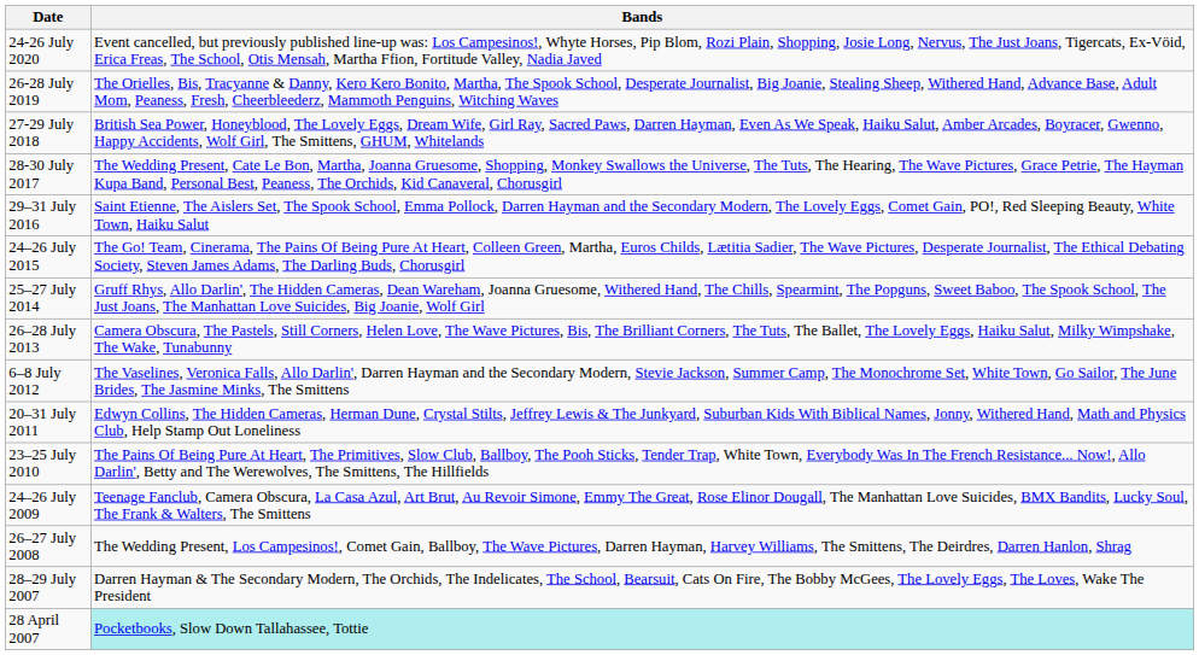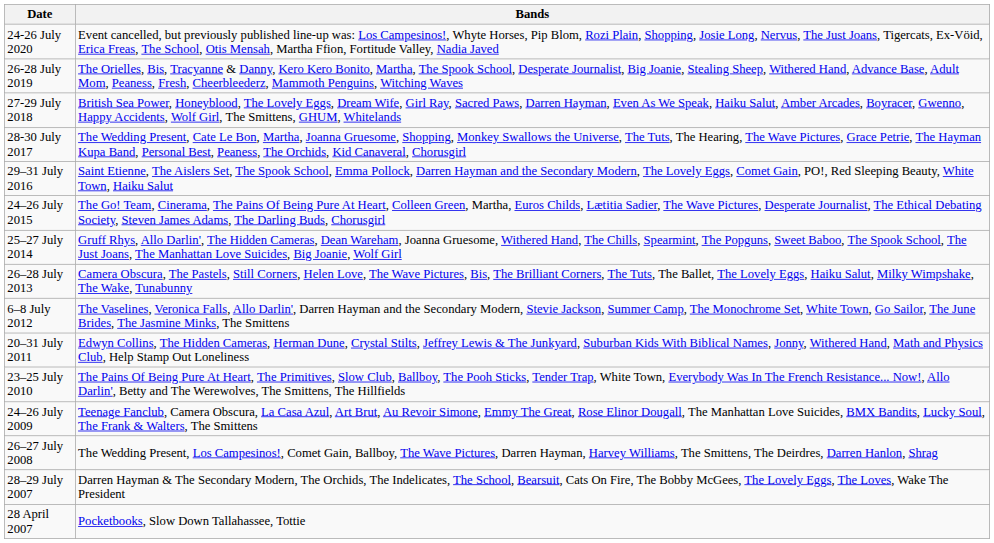28 April 2007 | Bands: paleturquoise background -> no background
